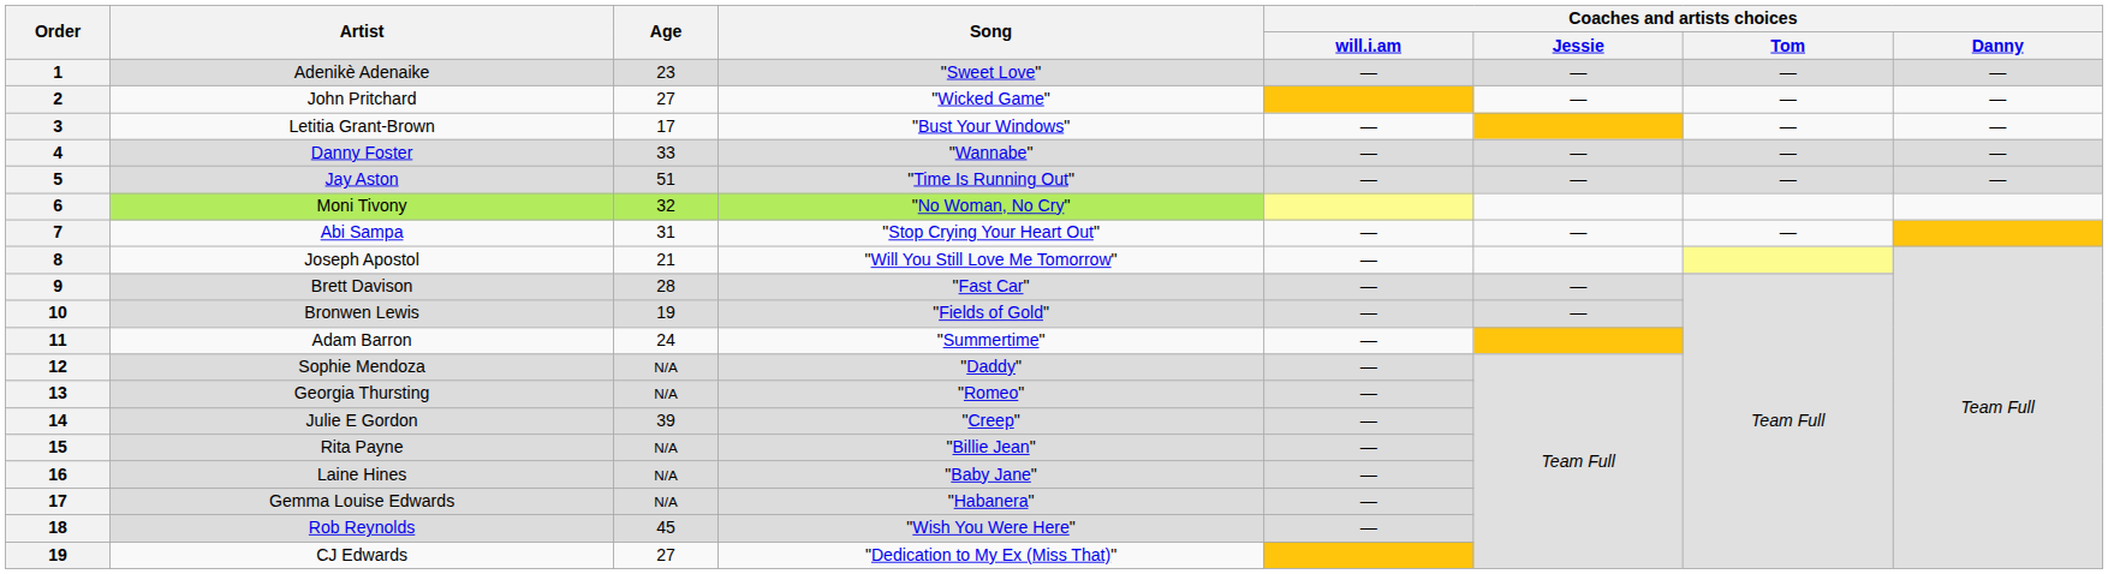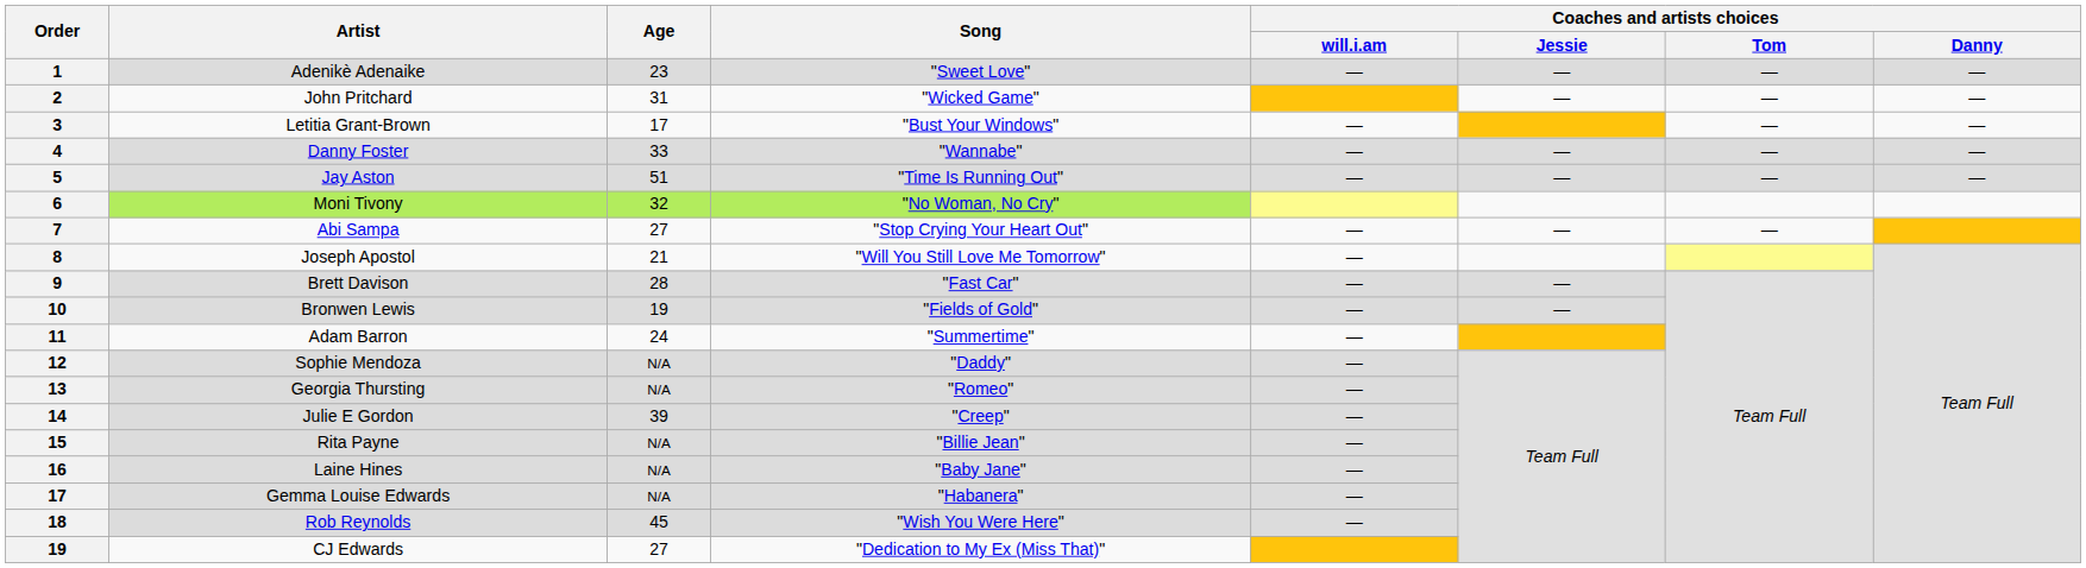John Pritchard | Age: 27 -> 31
Abi Sampa | Age: 31 -> 27
